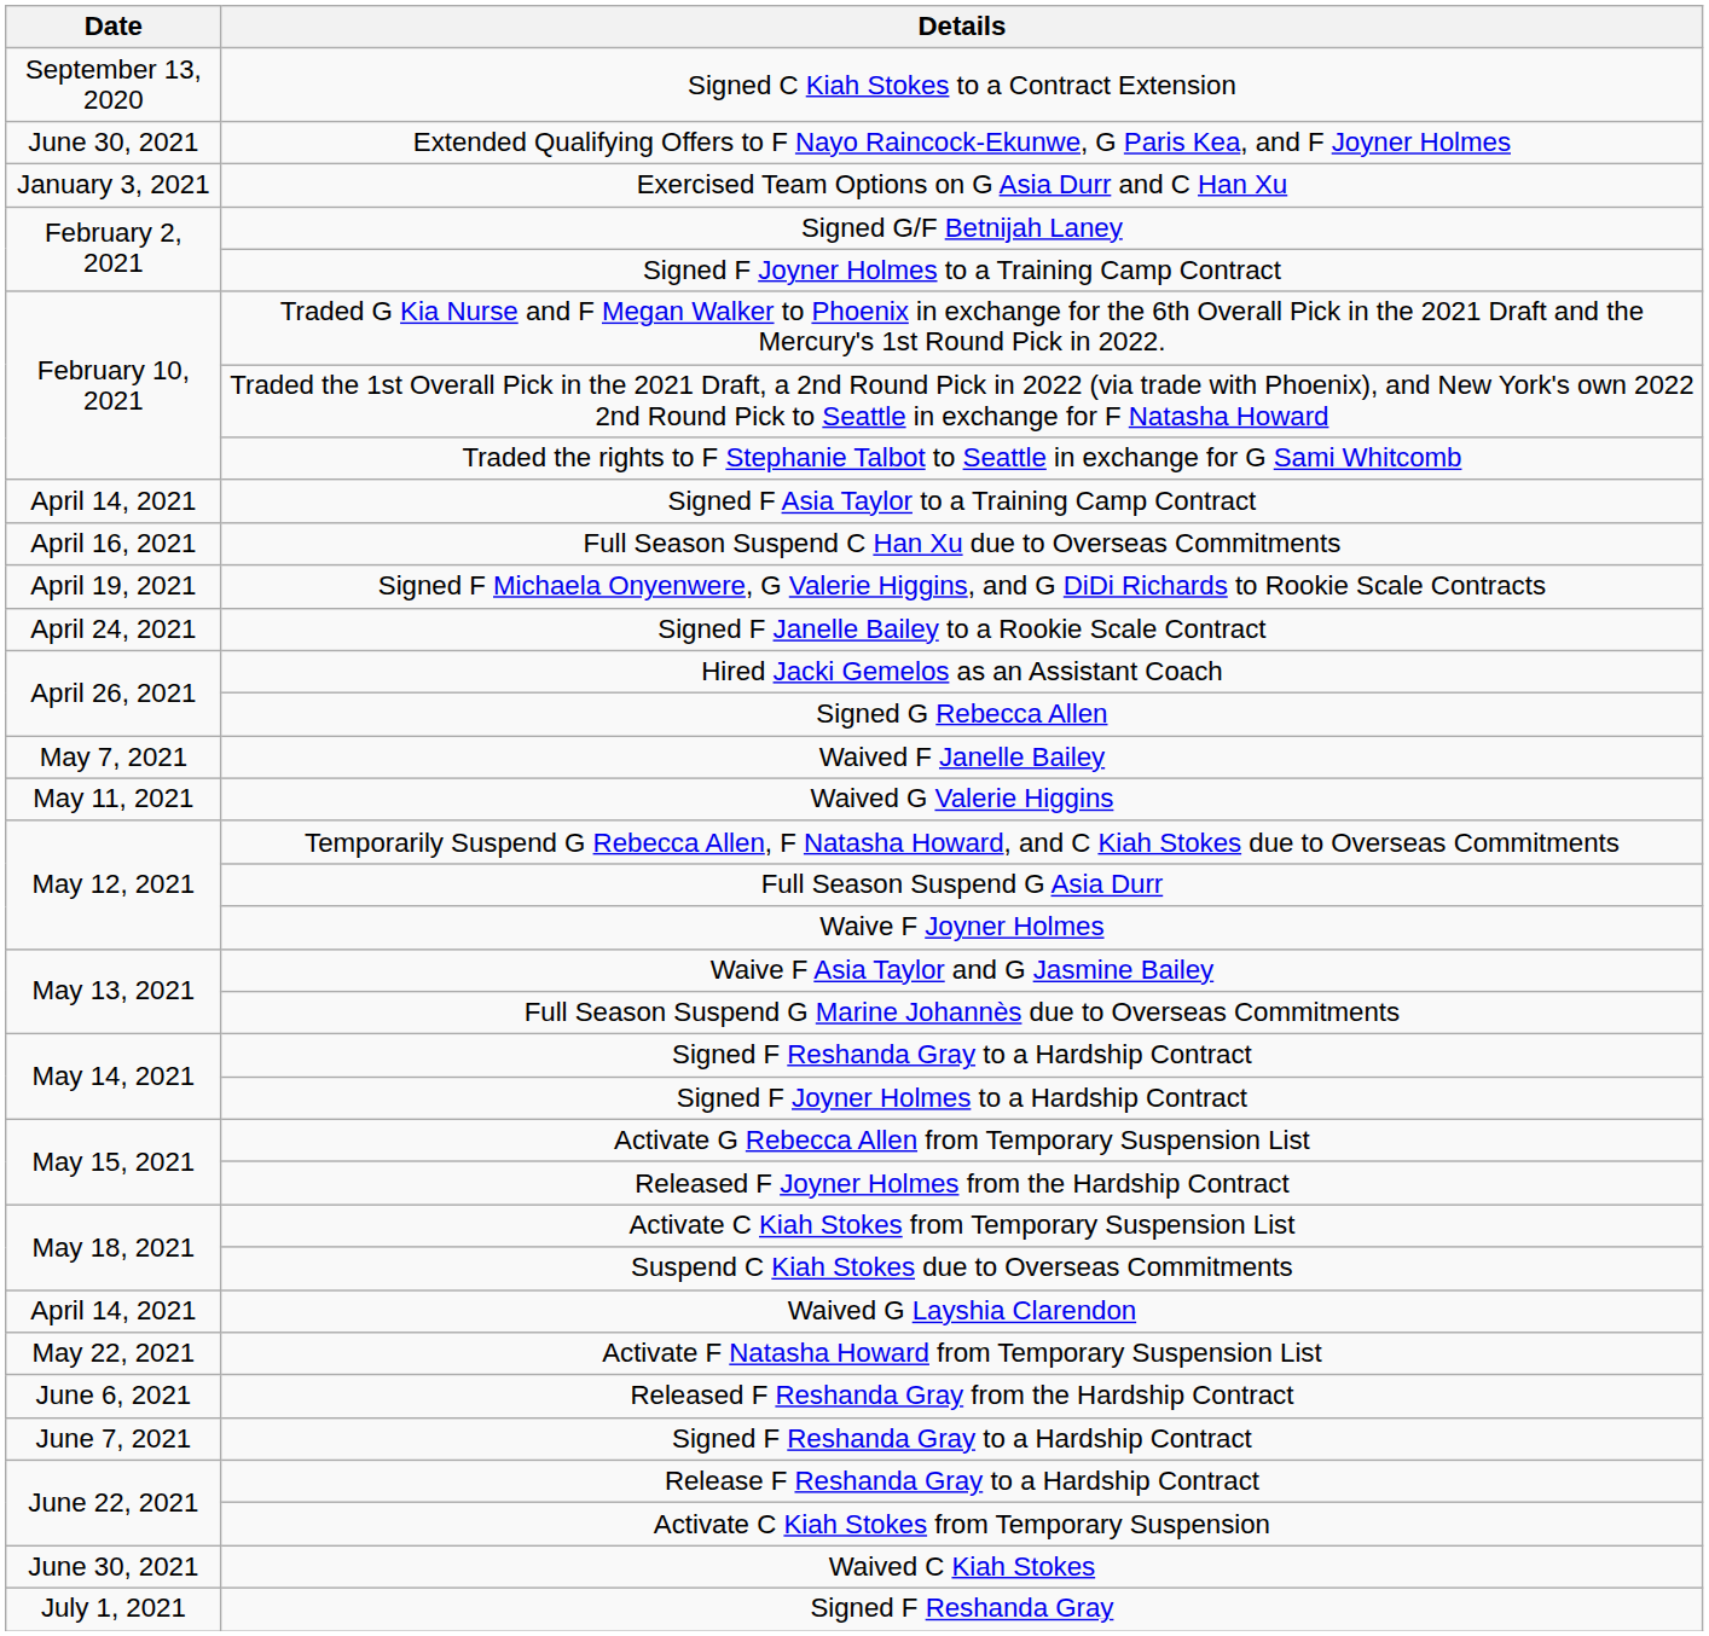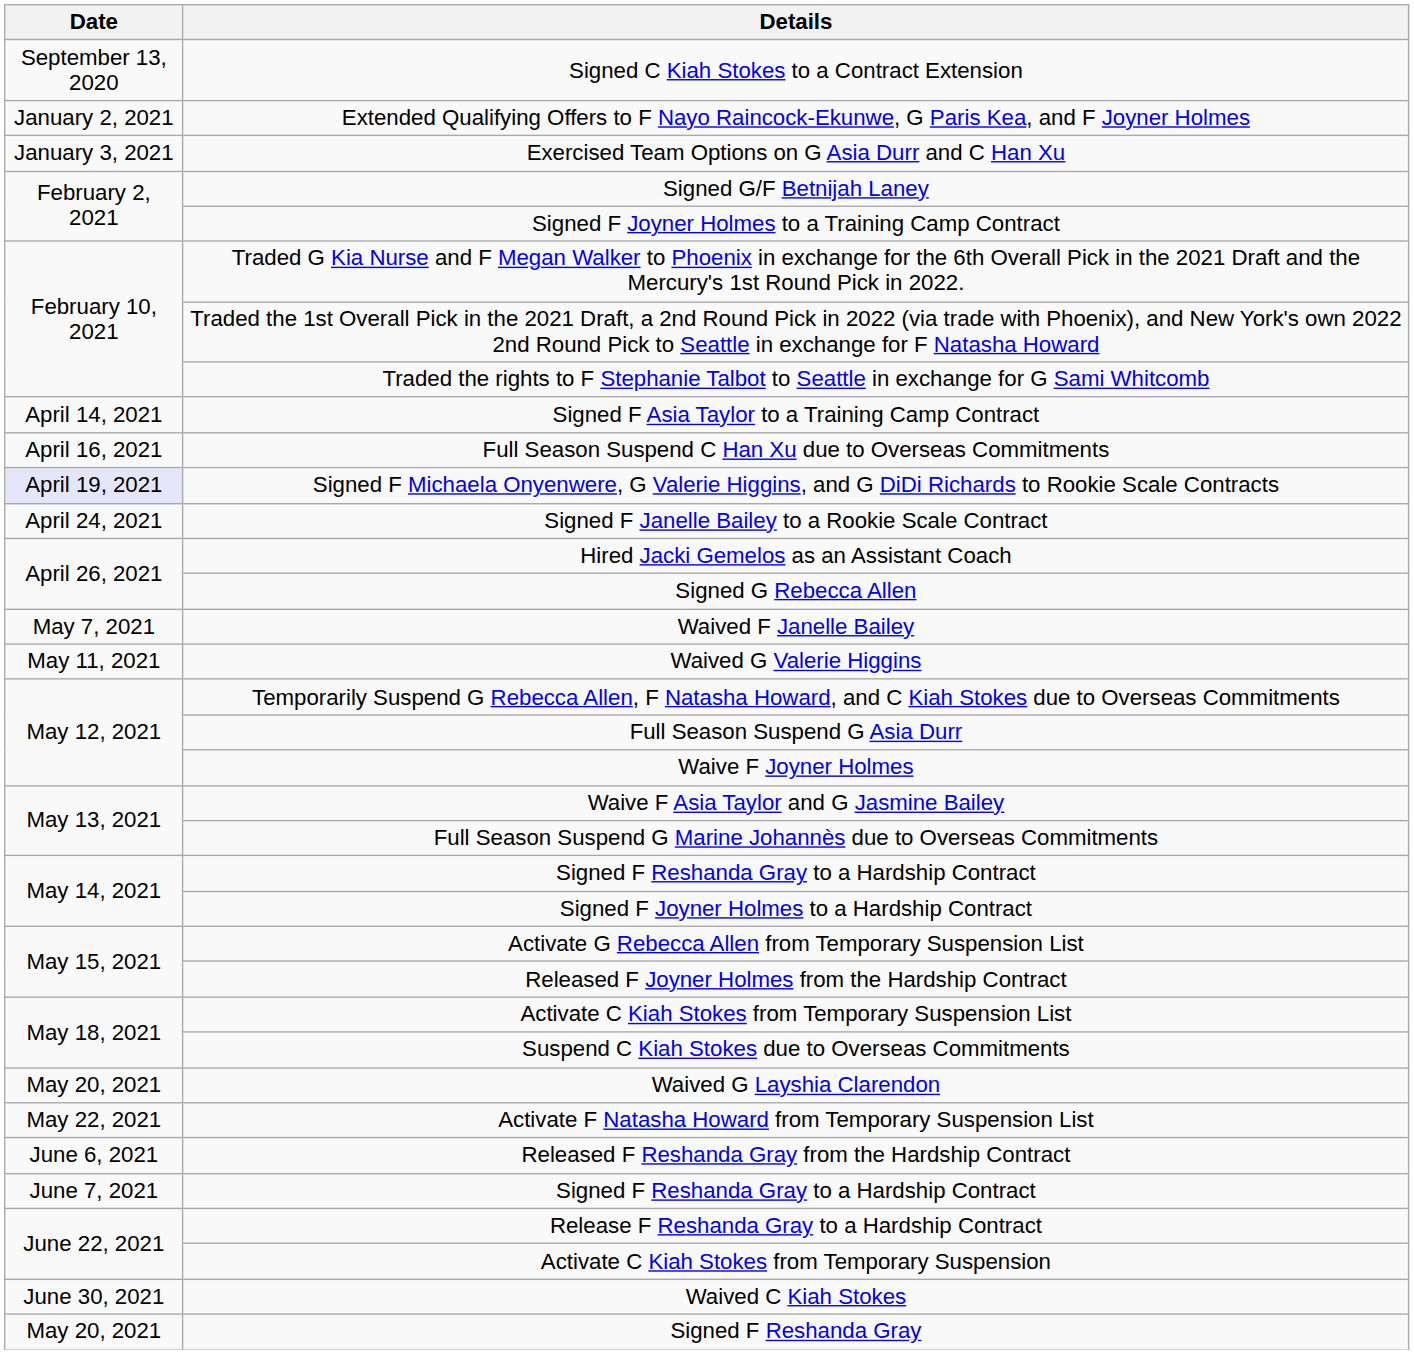row 3 | Date: June 30, 2021 -> January 2, 2021
row 12 | Date: no background -> lavender background
row 29 | Date: April 14, 2021 -> May 20, 2021
row 36 | Date: July 1, 2021 -> May 20, 2021
